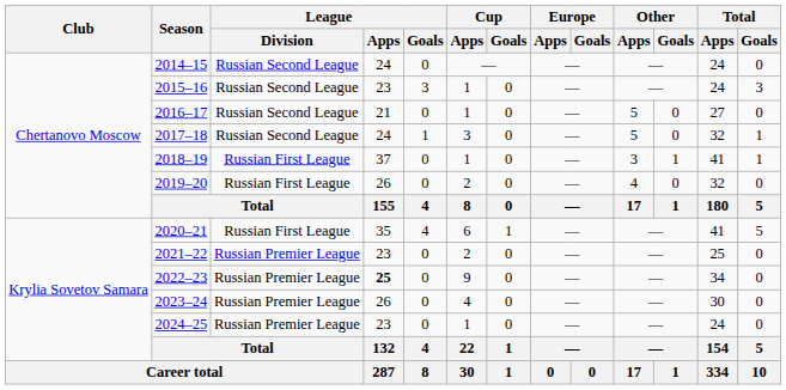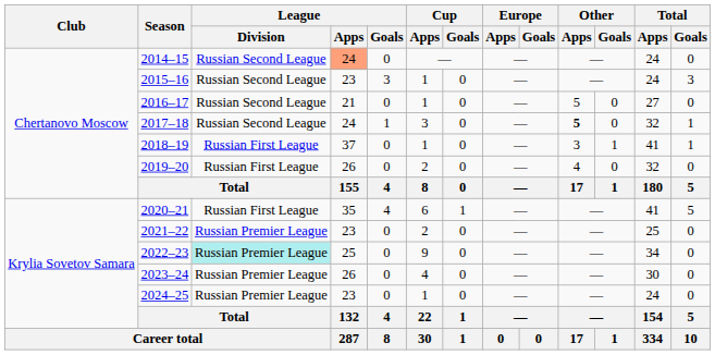2014–15 | League / Apps: no background -> lightsalmon background
2017–18 | Other / Apps: normal -> bold
2022–23 | League / Division: no background -> paleturquoise background
2022–23 | League / Apps: bold -> normal
